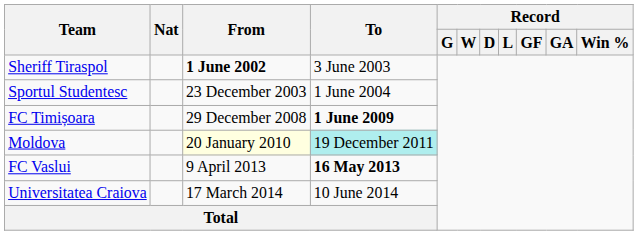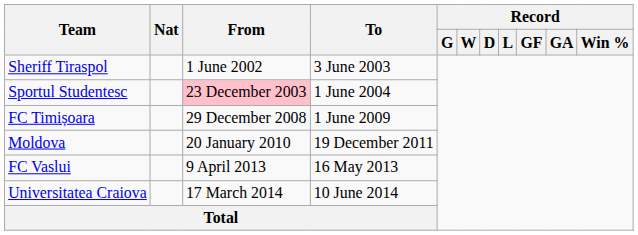Sheriff Tiraspol | From: bold -> normal
Sportul Studentesc | From: no background -> pink background
FC Timișoara | To: bold -> normal
Moldova | From: lightyellow background -> no background
Moldova | To: paleturquoise background -> no background
FC Vaslui | To: bold -> normal
